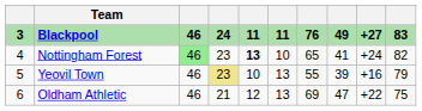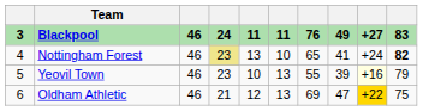Nottingham Forest | column 3: lightgreen background -> no background
Nottingham Forest | column 4: no background -> khaki background
Nottingham Forest | column 5: bold -> normal
Nottingham Forest | column 10: normal -> bold
Yeovil Town | column 4: khaki background -> no background
Yeovil Town | column 9: no background -> lightyellow background
Oldham Athletic | column 9: no background -> gold background
